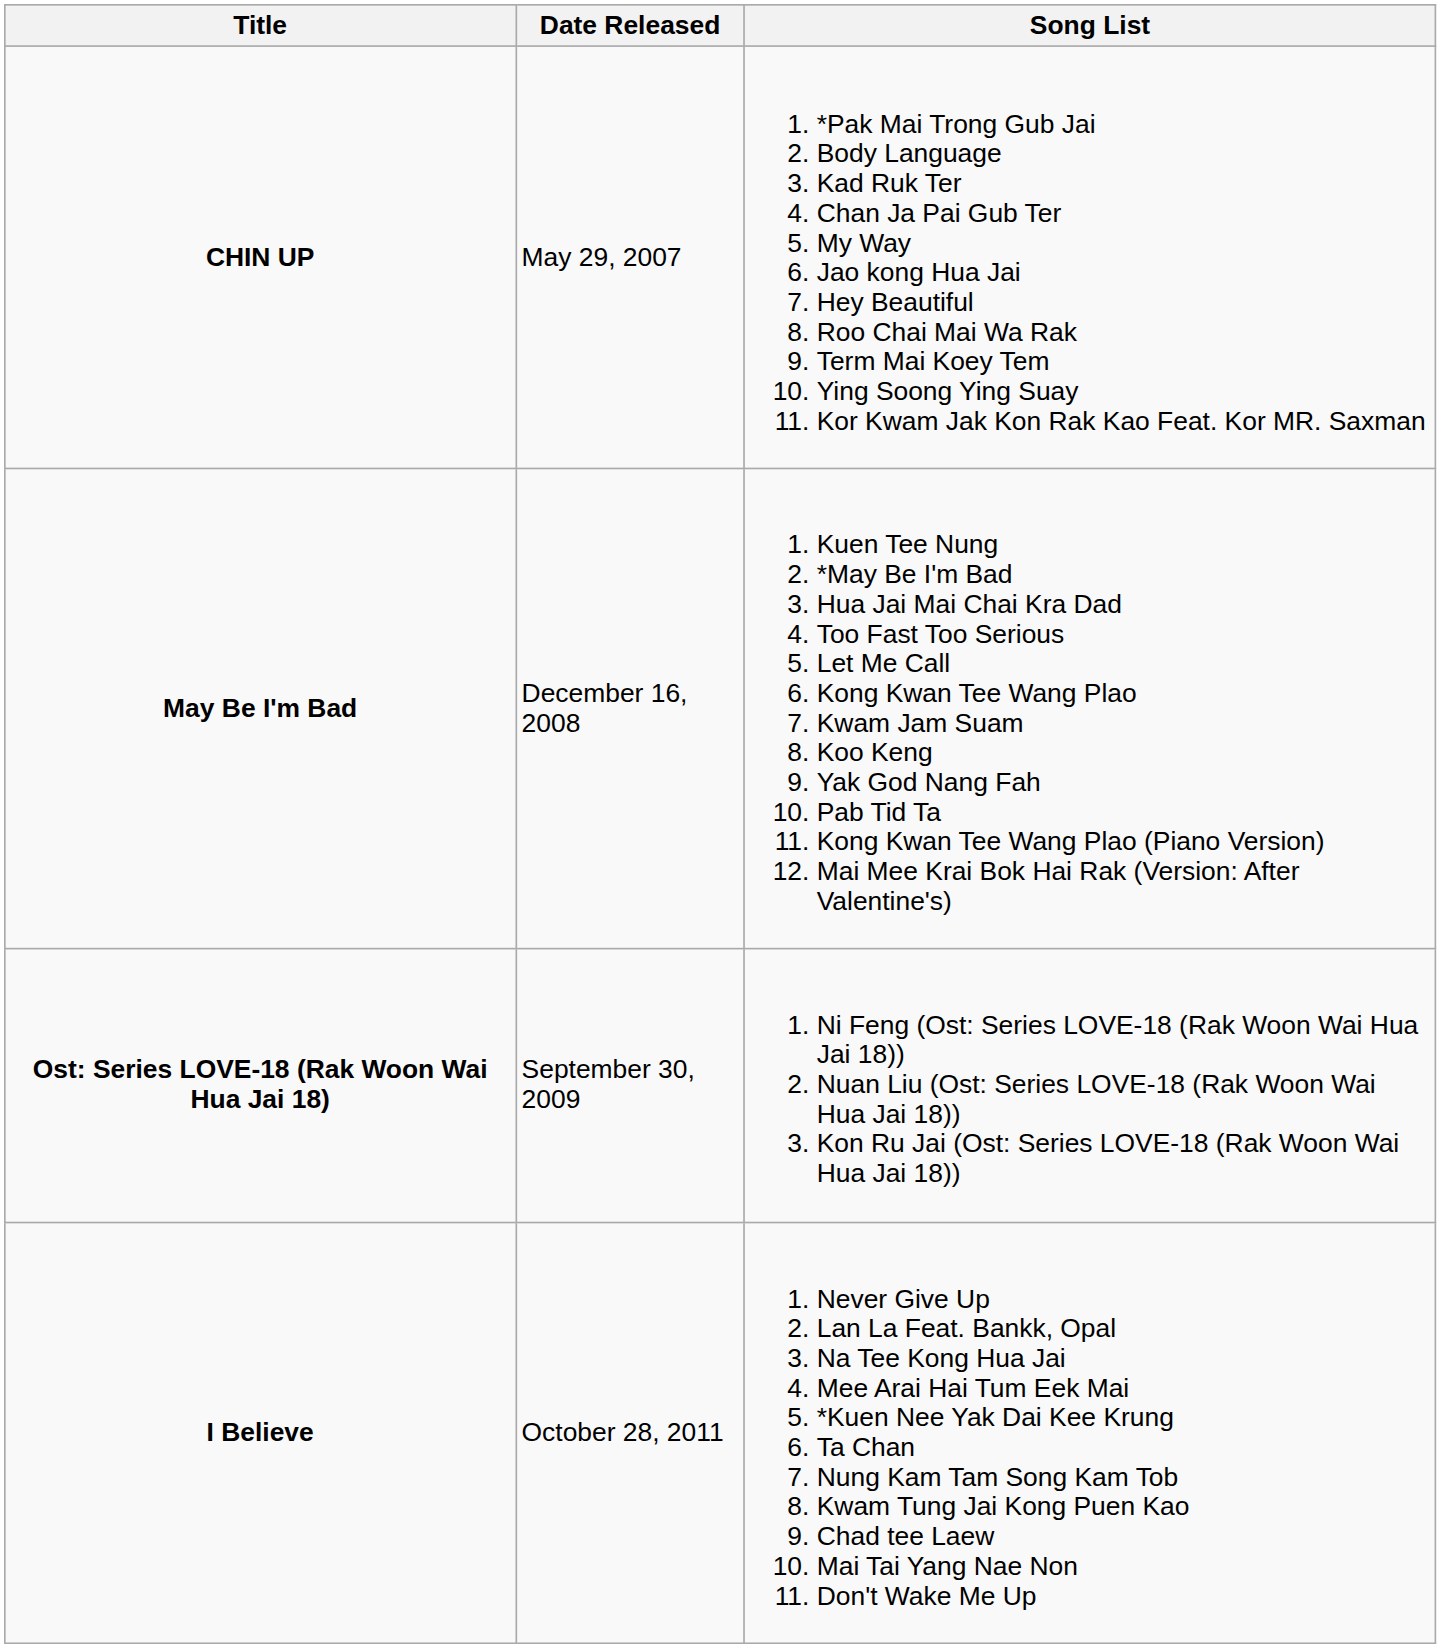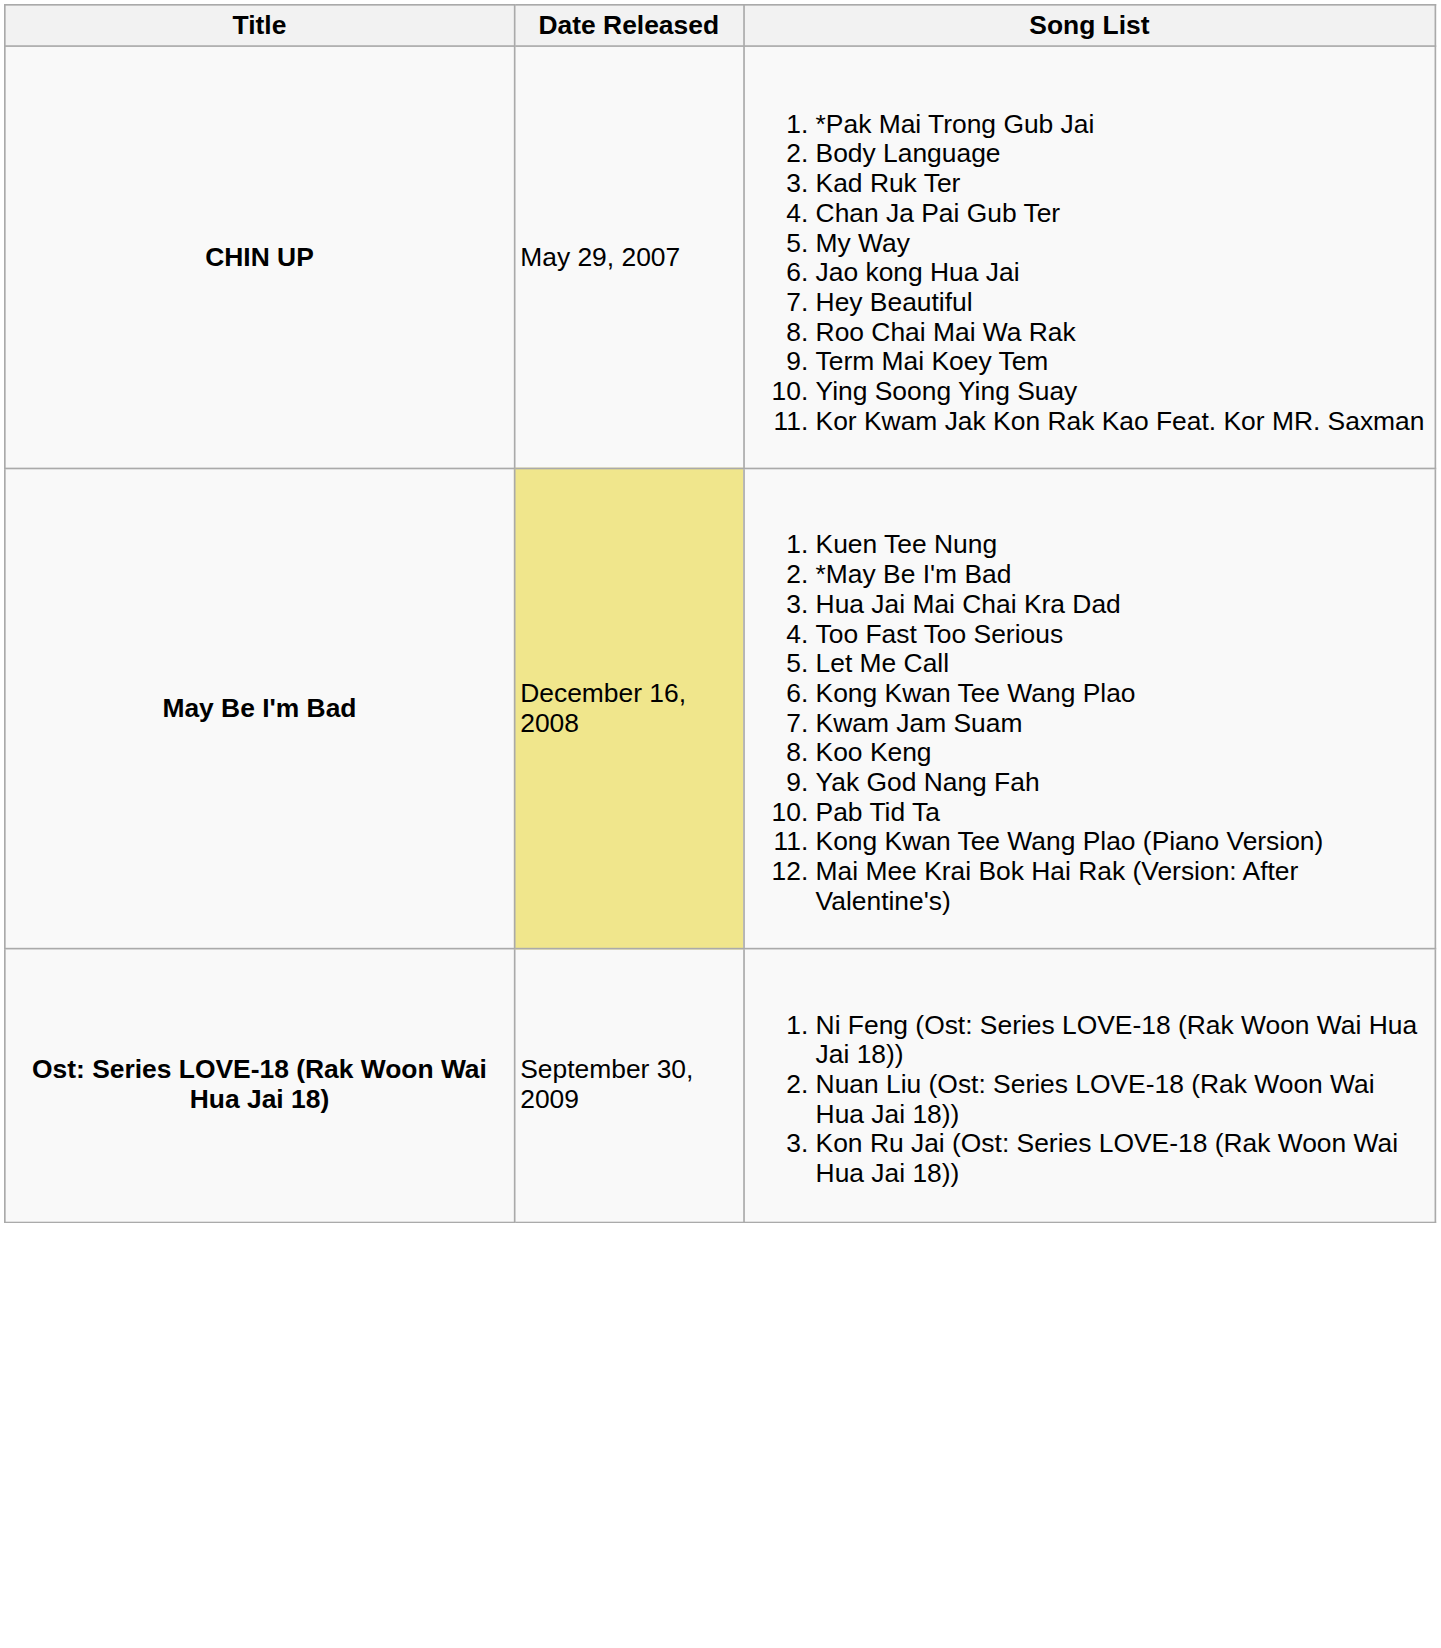May Be I'm Bad | Date Released: no background -> khaki background
- row: I Believe | October 28, 2011 | Never Give Up Lan La Feat. Bankk, Opal Na Tee Kong Hua Jai Mee Arai Hai Tum Eek Mai *Kuen Nee Yak Dai Kee Krung Ta Chan Nung Kam Tam Song Kam Tob Kwam Tung Jai Kong Puen Kao Chad tee Laew Mai Tai Yang Nae Non Don't Wake Me Up
